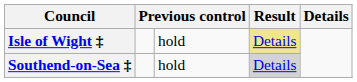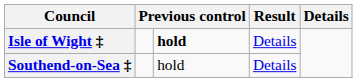Isle of Wight ‡ | column 3: normal -> bold
Isle of Wight ‡ | column 4: khaki background -> no background
Southend-on-Sea ‡ | column 4: lightgrey background -> no background
